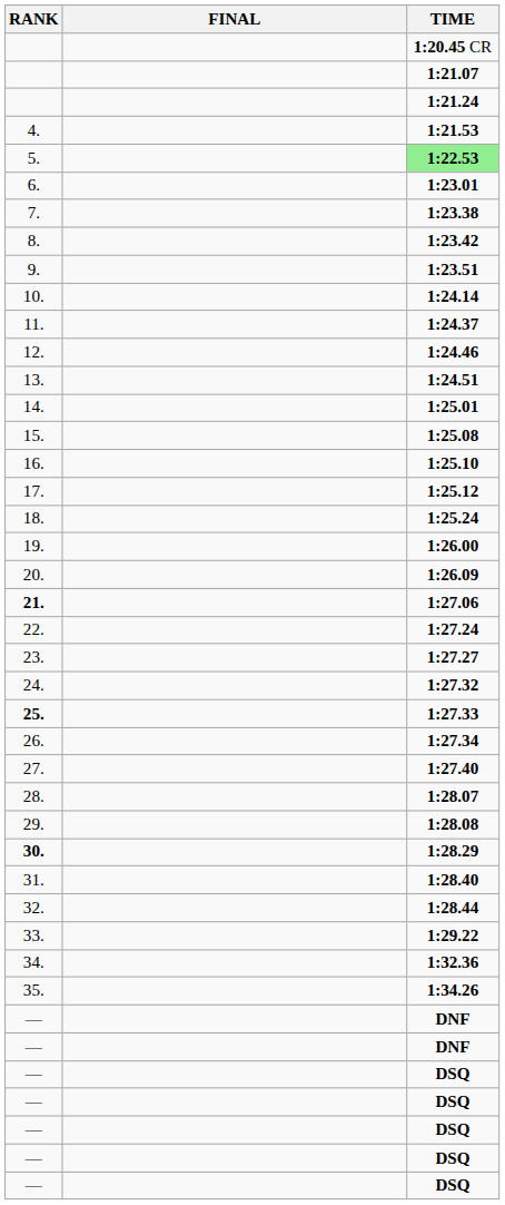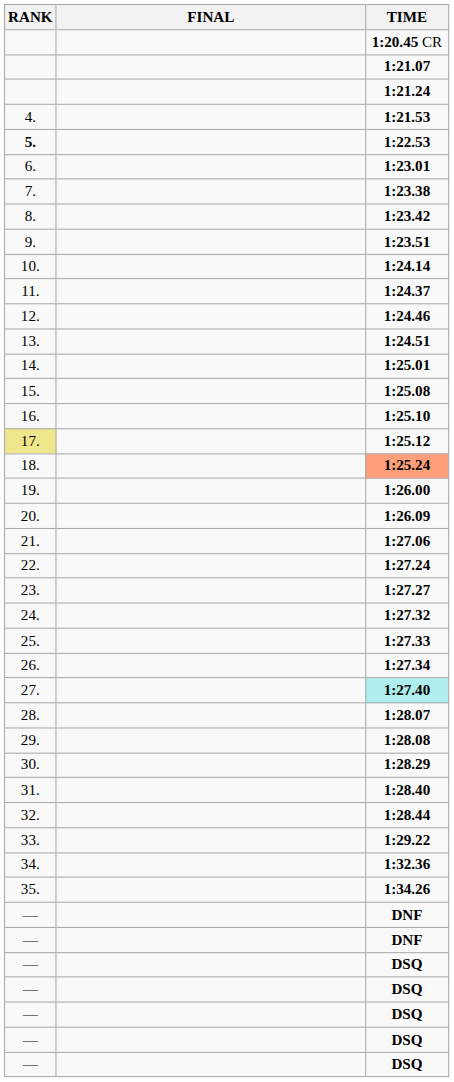1:22.53 | RANK: normal -> bold
1:22.53 | TIME: lightgreen background -> no background
1:25.12 | RANK: no background -> khaki background
1:25.24 | TIME: no background -> lightsalmon background
1:27.06 | RANK: bold -> normal
1:27.33 | RANK: bold -> normal
1:27.40 | TIME: no background -> paleturquoise background
1:28.29 | RANK: bold -> normal
